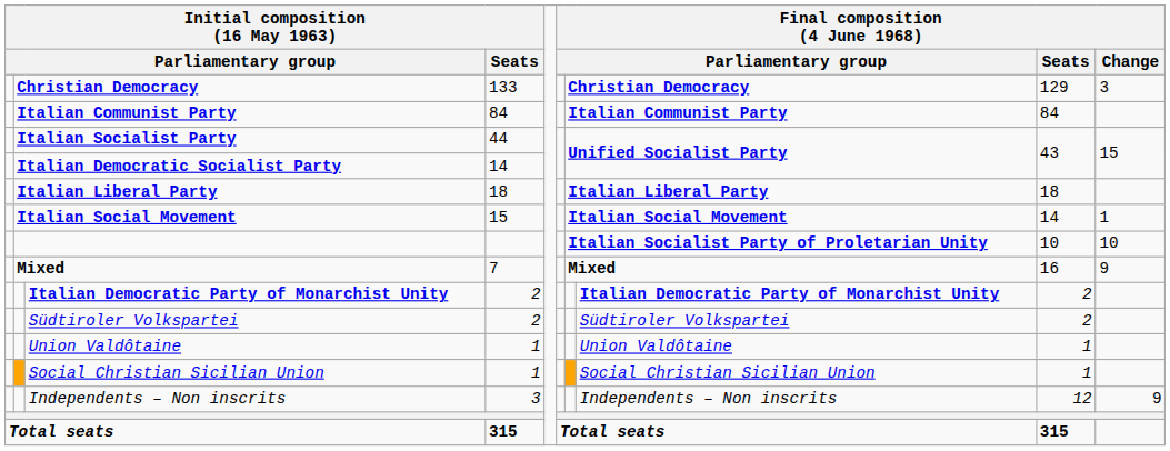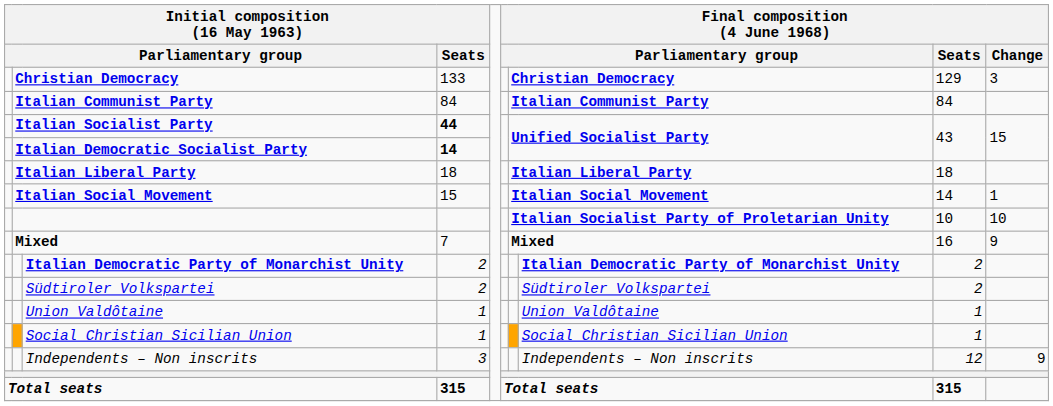Italian Socialist Party | Initial composition (16 May 1963) / Seats: normal -> bold
Italian Democratic Socialist Party | Initial composition (16 May 1963) / Seats: normal -> bold
